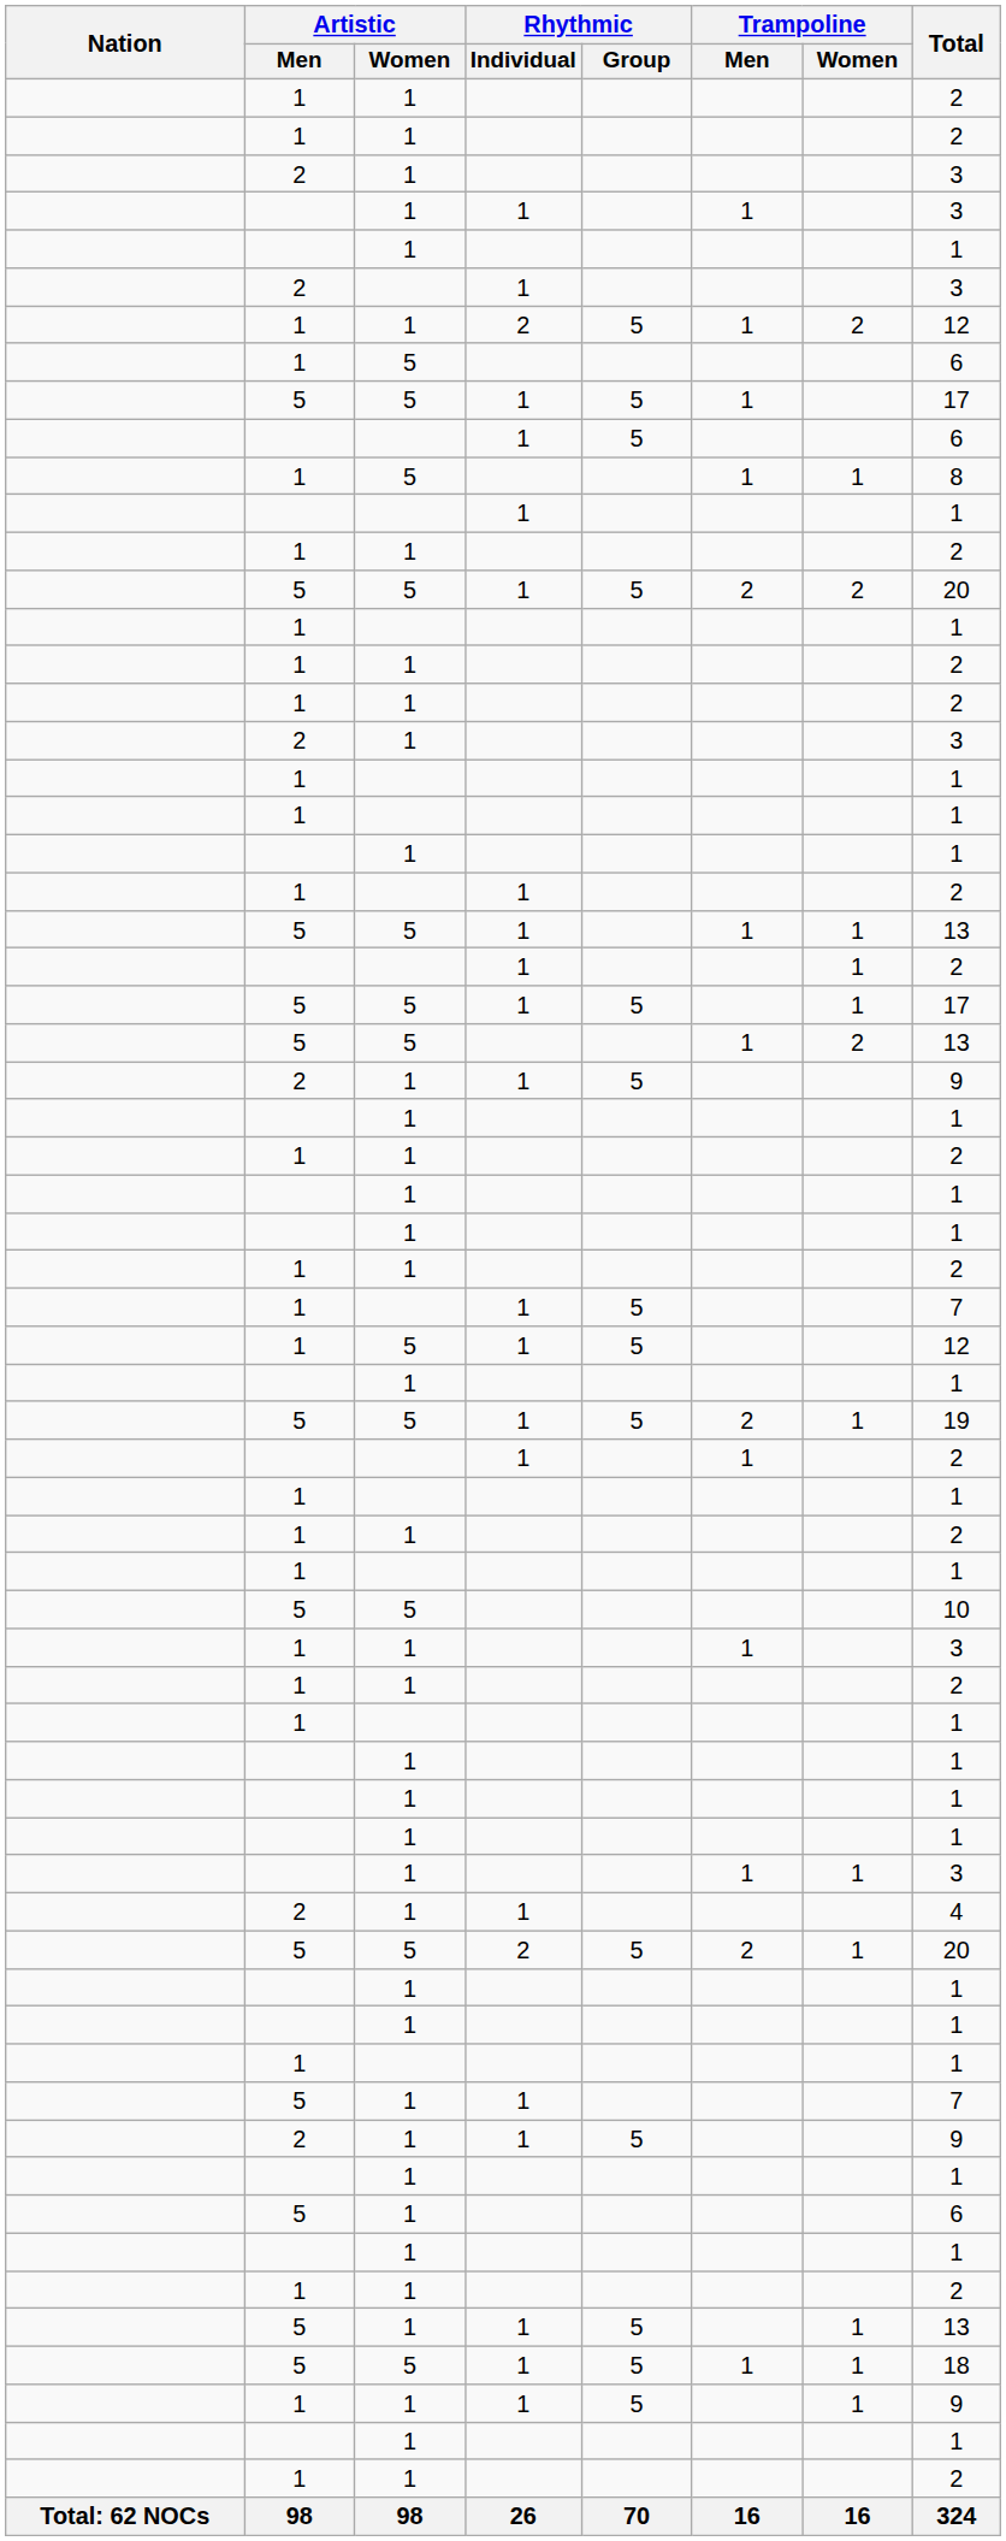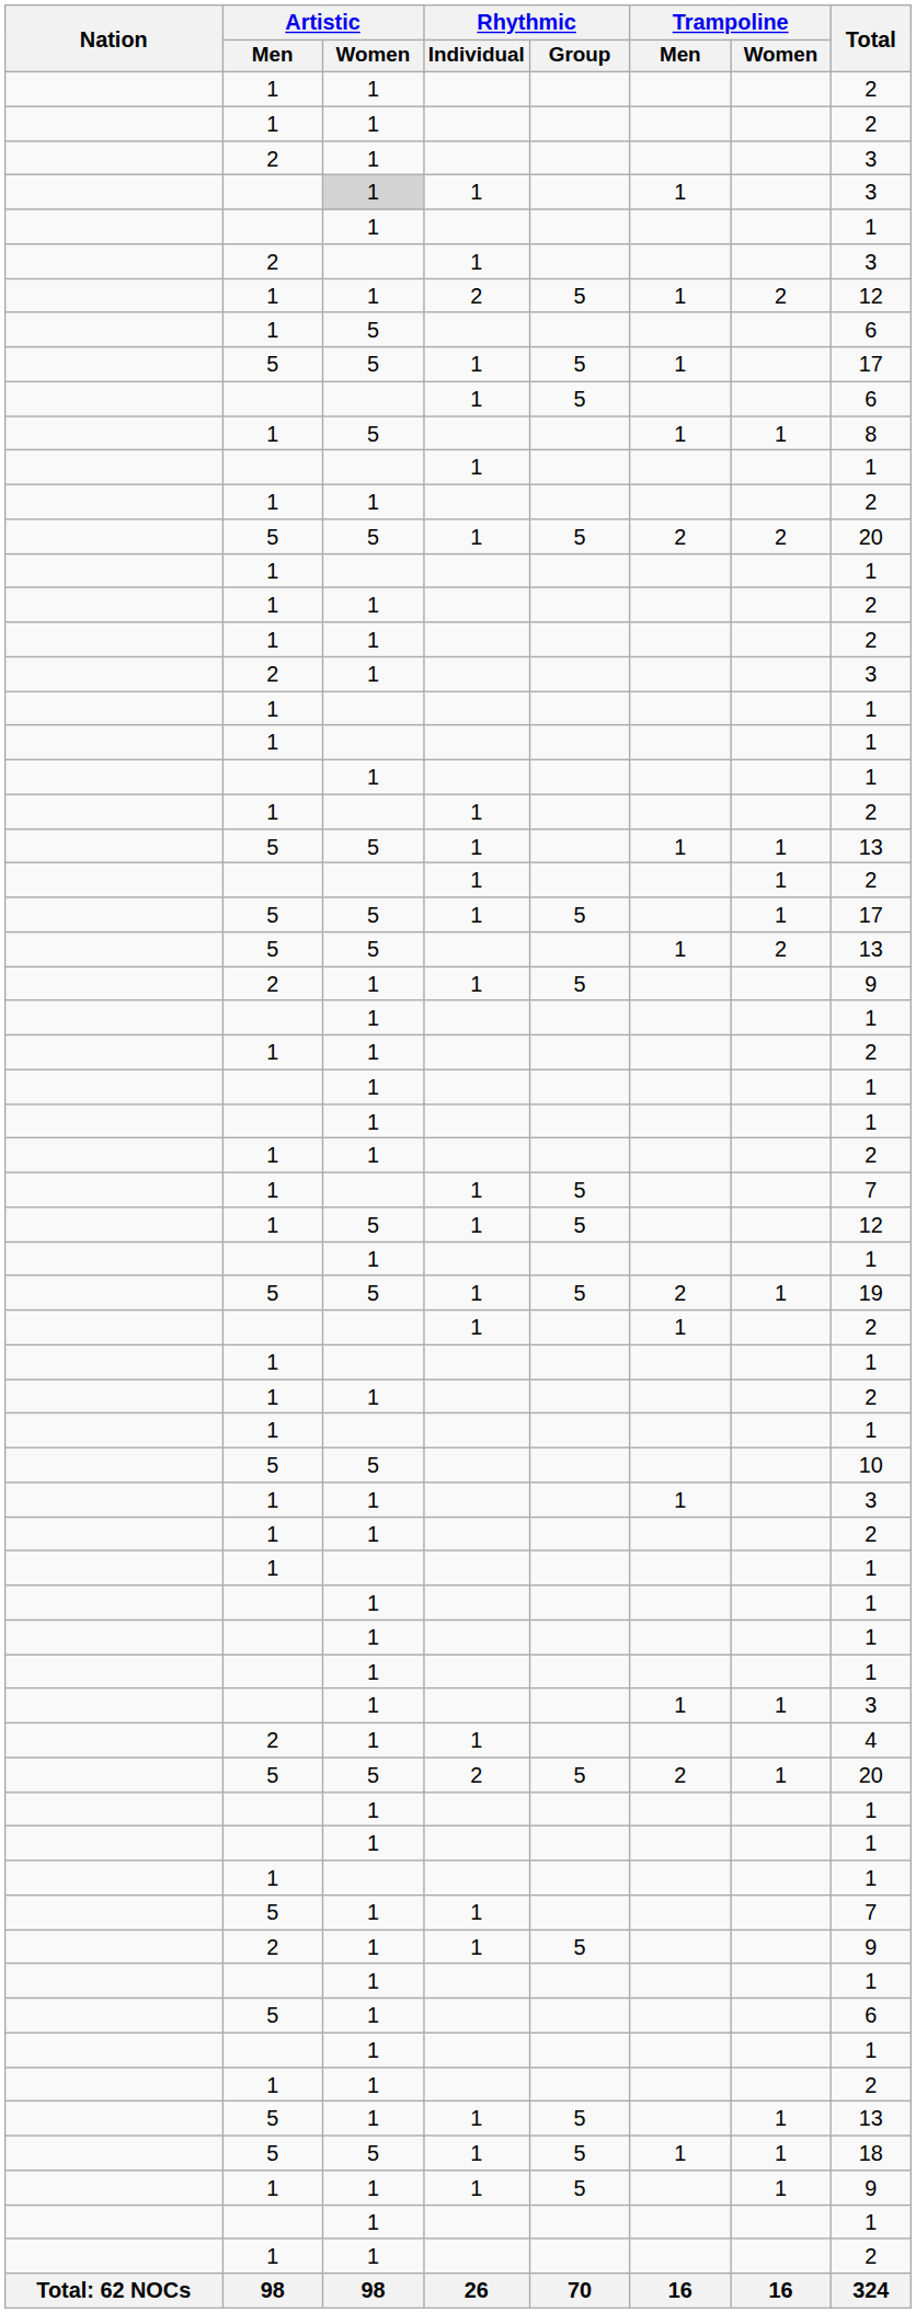row 6 | Artistic / Women: no background -> lightgrey background
